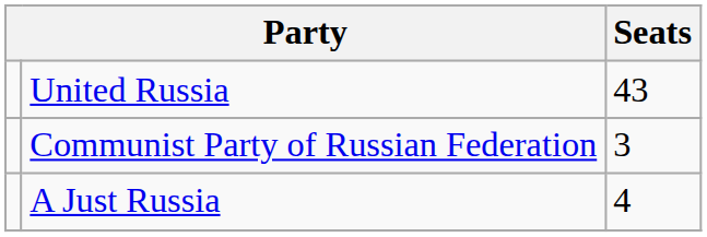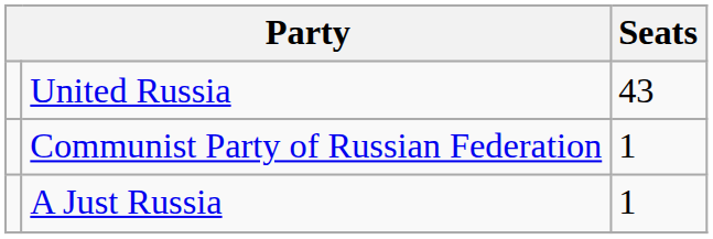Communist Party of Russian Federation | Seats: 3 -> 1
A Just Russia | Seats: 4 -> 1
